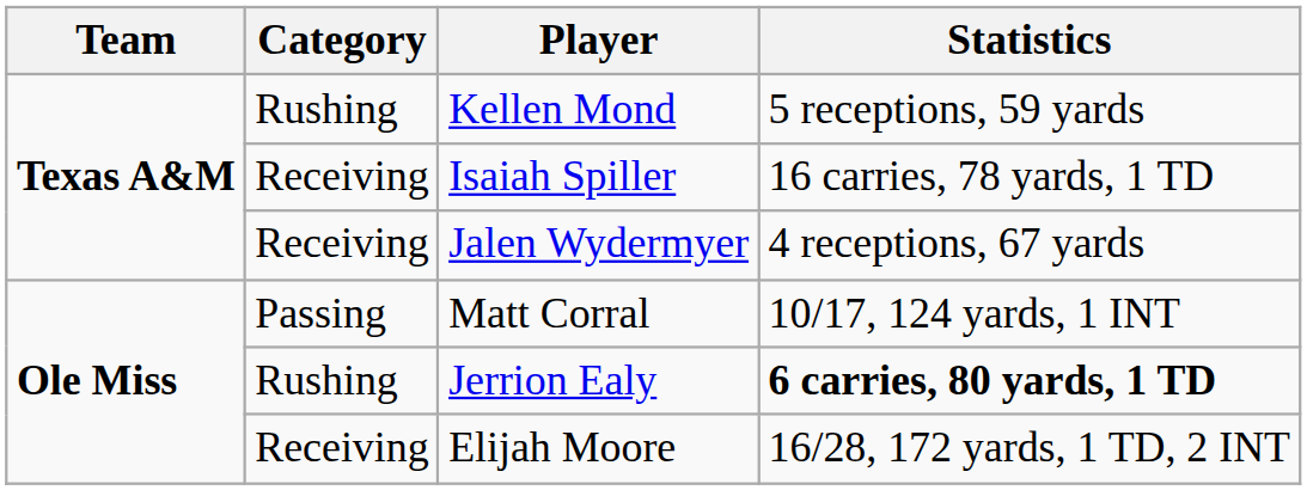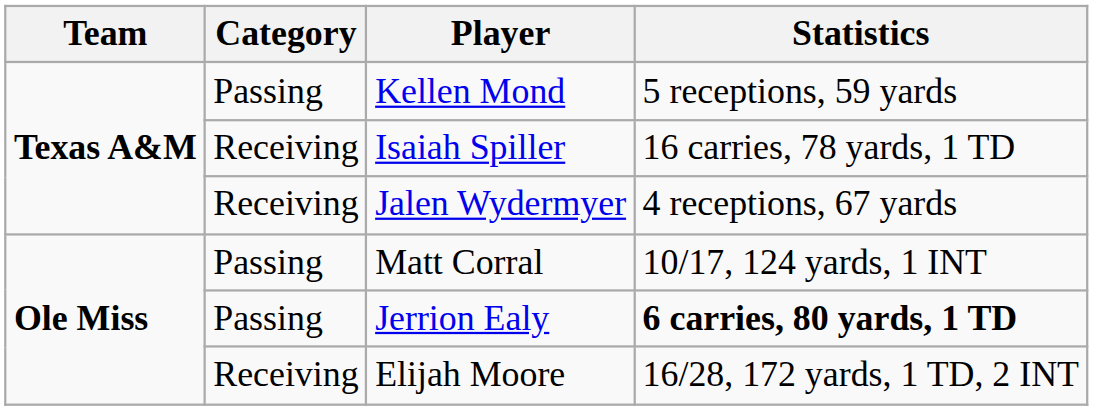Kellen Mond | Category: Rushing -> Passing
Jerrion Ealy | Category: Rushing -> Passing
